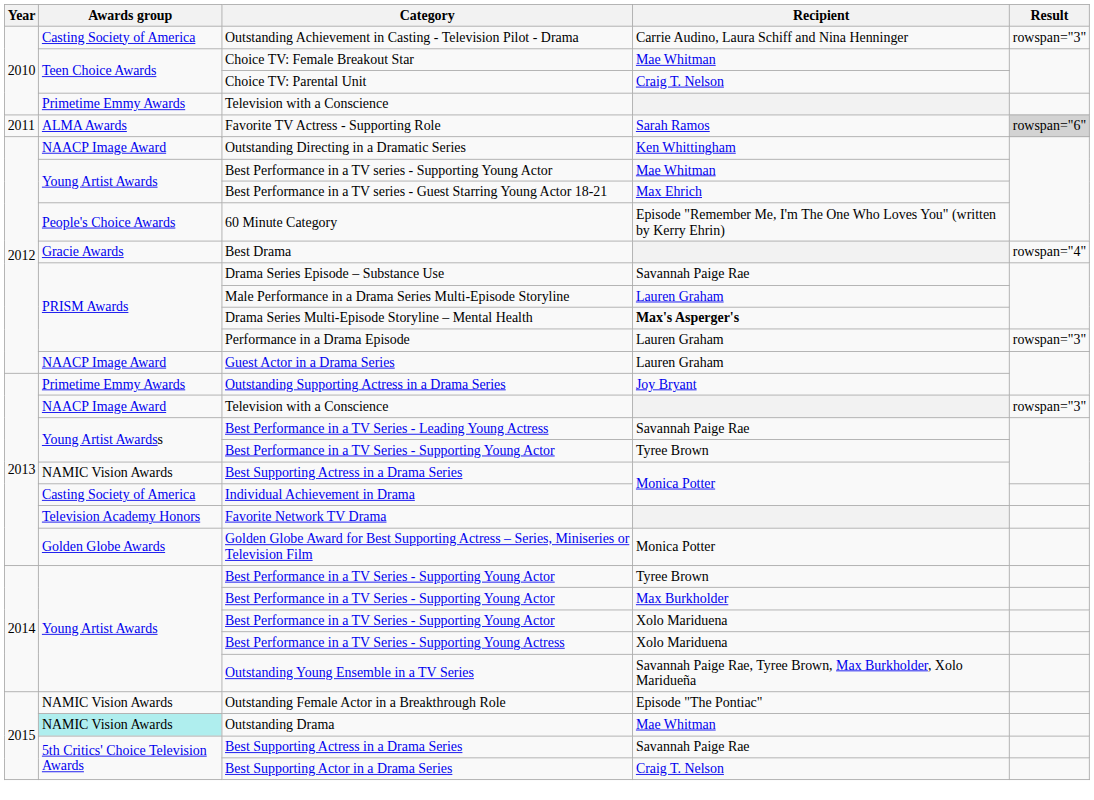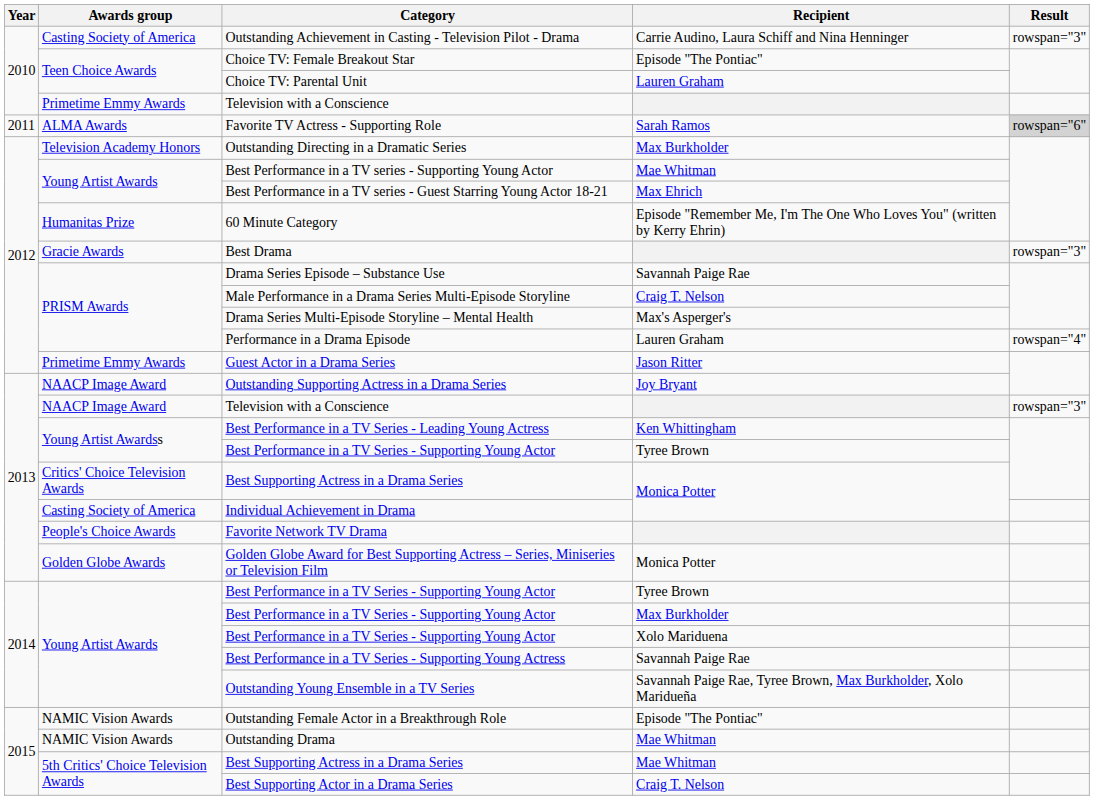Choice TV: Female Breakout Star | Recipient: Mae Whitman -> Episode "The Pontiac"
Choice TV: Parental Unit | Recipient: Craig T. Nelson -> Lauren Graham
Outstanding Directing in a Dramatic Series | Awards group: NAACP Image Award -> Television Academy Honors
Outstanding Directing in a Dramatic Series | Recipient: Ken Whittingham -> Max Burkholder
60 Minute Category | Awards group: People's Choice Awards -> Humanitas Prize
Best Drama | Result: rowspan="4" -> rowspan="3"
Male Performance in a Drama Series Multi-Episode Storyline | Recipient: Lauren Graham -> Craig T. Nelson
Drama Series Multi-Episode Storyline – Mental Health | Recipient: bold -> normal
Performance in a Drama Episode | Result: rowspan="3" -> rowspan="4"
Guest Actor in a Drama Series | Awards group: NAACP Image Award -> Primetime Emmy Awards
Guest Actor in a Drama Series | Recipient: Lauren Graham -> Jason Ritter
Outstanding Supporting Actress in a Drama Series | Awards group: Primetime Emmy Awards -> NAACP Image Award
Best Performance in a TV Series - Leading Young Actress | Recipient: Savannah Paige Rae -> Ken Whittingham
2013 / Best Supporting Actress in a Drama Series | Awards group: NAMIC Vision Awards -> Critics' Choice Television Awards
Favorite Network TV Drama | Awards group: Television Academy Honors -> People's Choice Awards
Best Performance in a TV Series - Supporting Young Actress | Recipient: Xolo Mariduena -> Savannah Paige Rae
Outstanding Drama | Awards group: paleturquoise background -> no background
2015 / Best Supporting Actress in a Drama Series | Recipient: Savannah Paige Rae -> Mae Whitman
